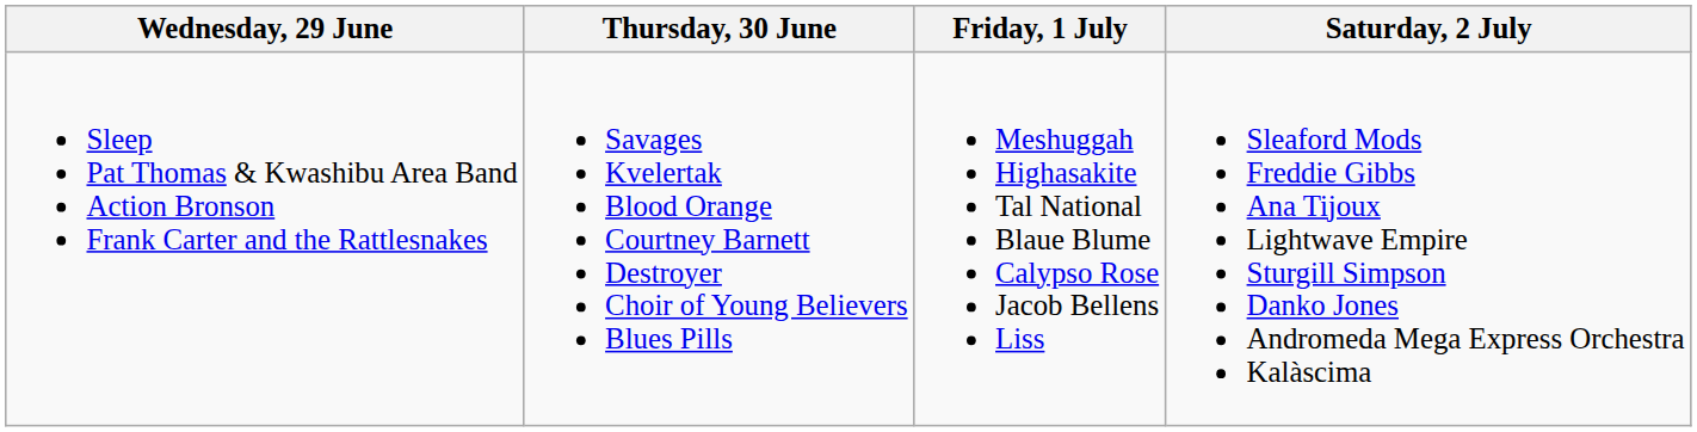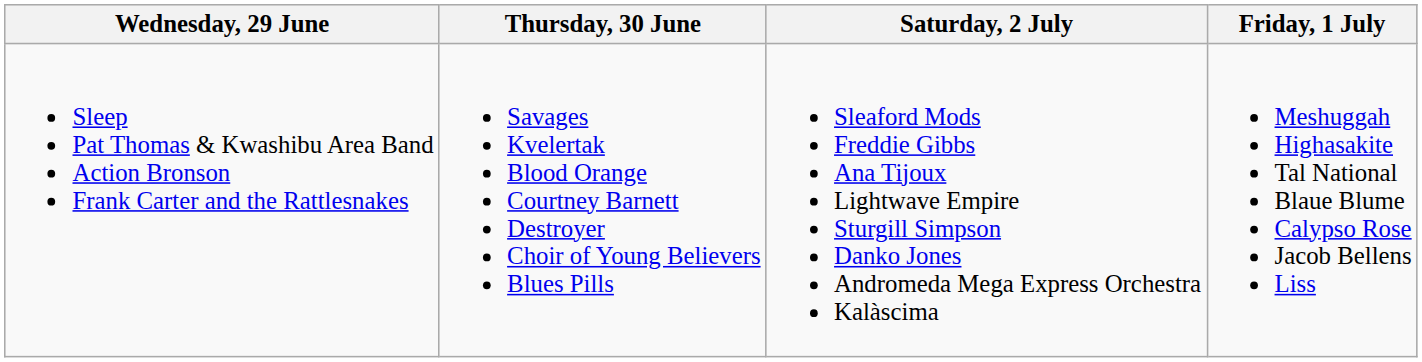columns swapped: Friday, 1 July <-> Saturday, 2 July
